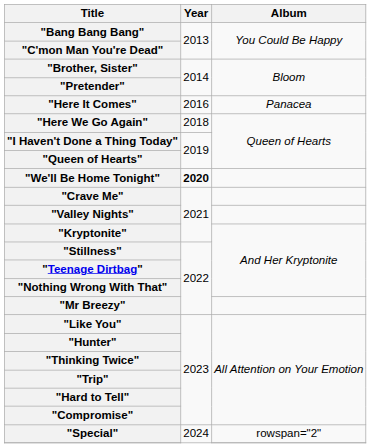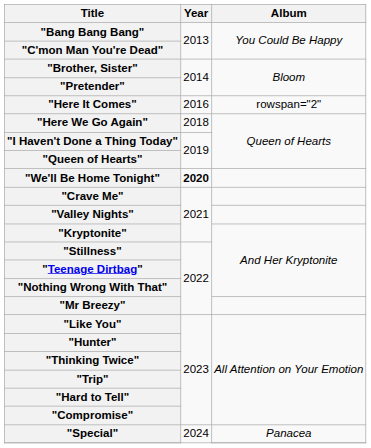"Here It Comes" | Album: Panacea -> rowspan="2"
"Special" | Album: rowspan="2" -> Panacea
